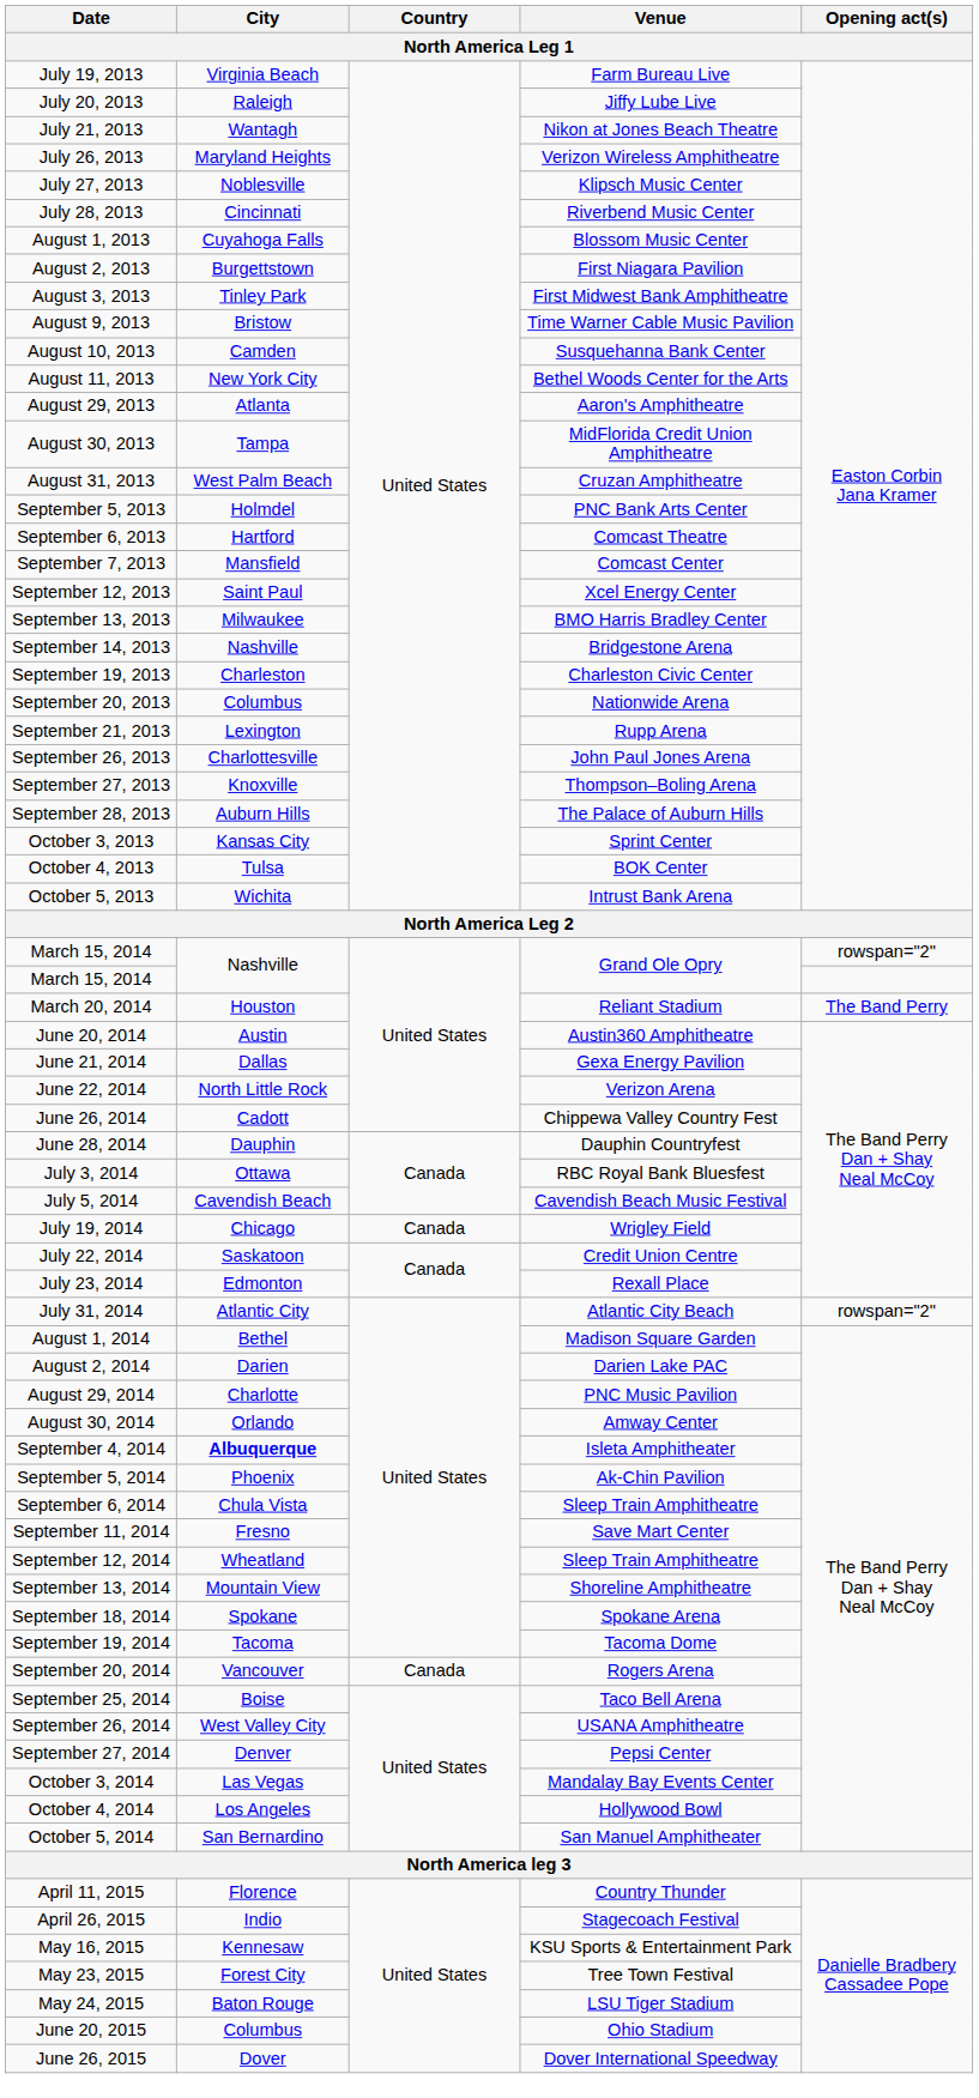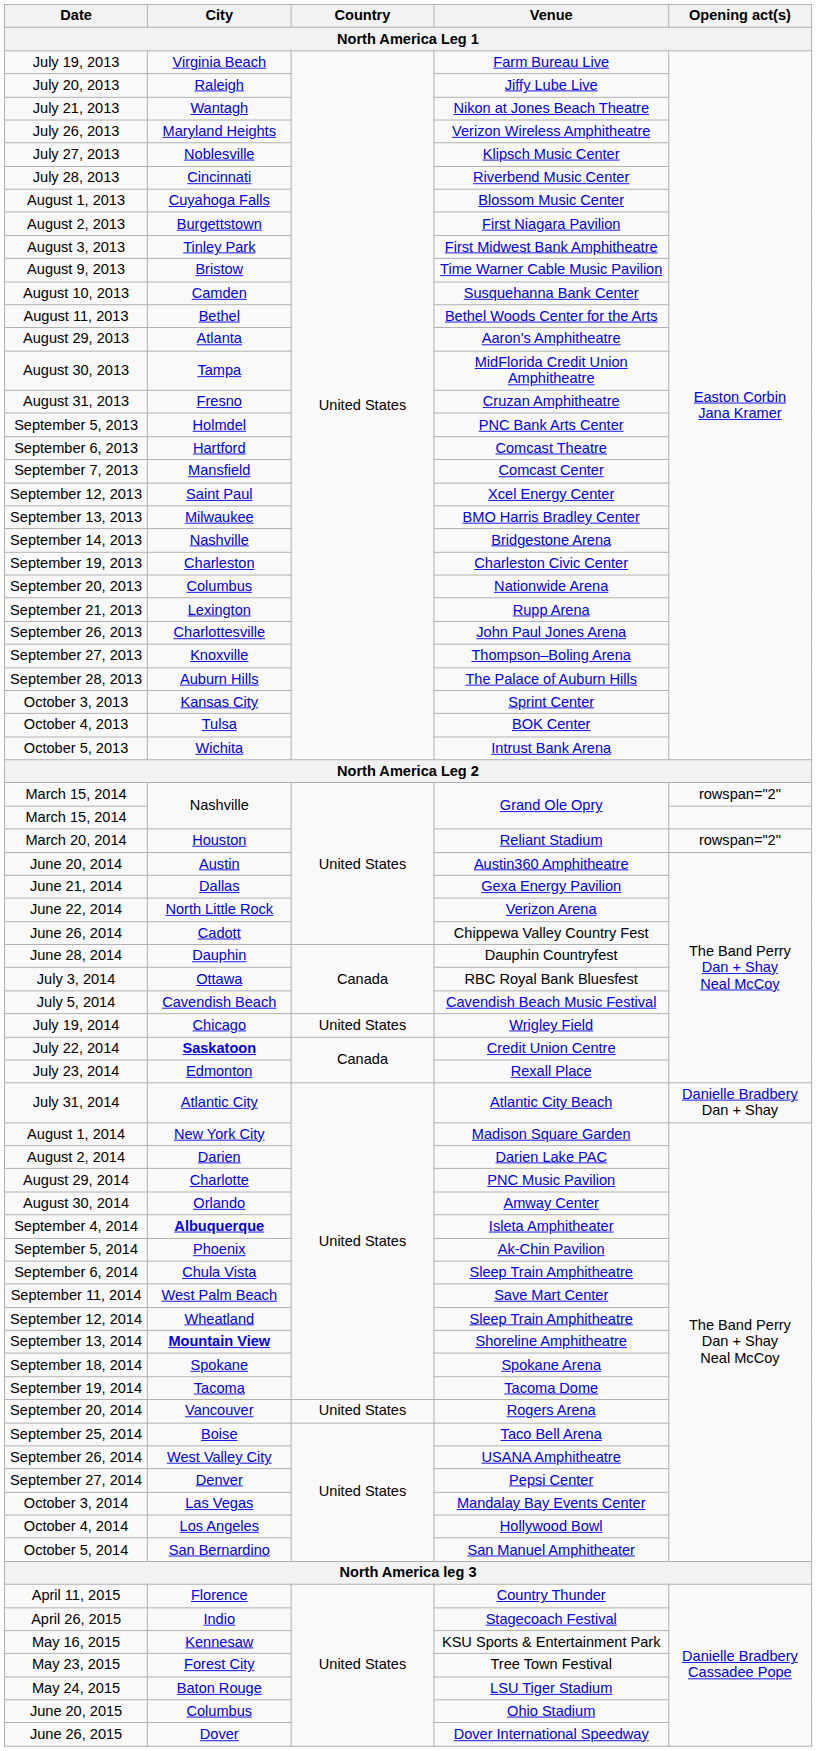August 11, 2013 | City: New York City -> Bethel
August 31, 2013 | City: West Palm Beach -> Fresno
March 20, 2014 | Opening act(s): The Band Perry -> rowspan="2"
July 19, 2014 | Country: Canada -> United States
July 22, 2014 | City: normal -> bold
July 31, 2014 | Opening act(s): rowspan="2" -> Danielle Bradbery Dan + Shay
August 1, 2014 | City: Bethel -> New York City
September 11, 2014 | City: Fresno -> West Palm Beach
September 13, 2014 | City: normal -> bold
September 20, 2014 | Country: Canada -> United States
